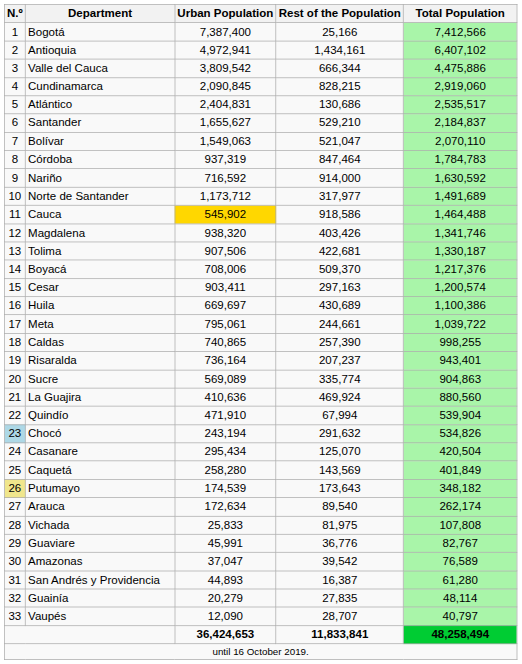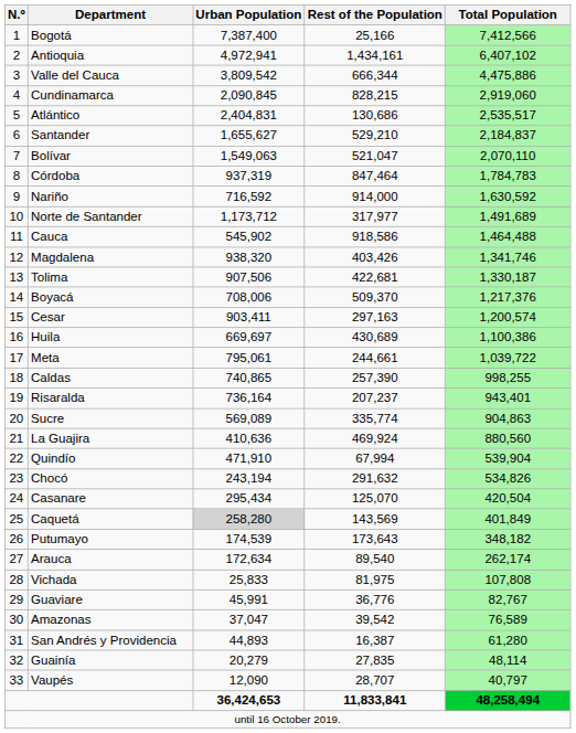Cauca | Urban Population: gold background -> no background
Chocó | N.º: lightblue background -> no background
Caquetá | Urban Population: no background -> lightgrey background
Putumayo | N.º: khaki background -> no background
